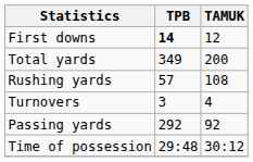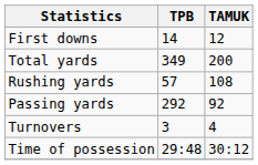First downs | TPB: bold -> normal
rows swapped: Passing yards <-> Turnovers
